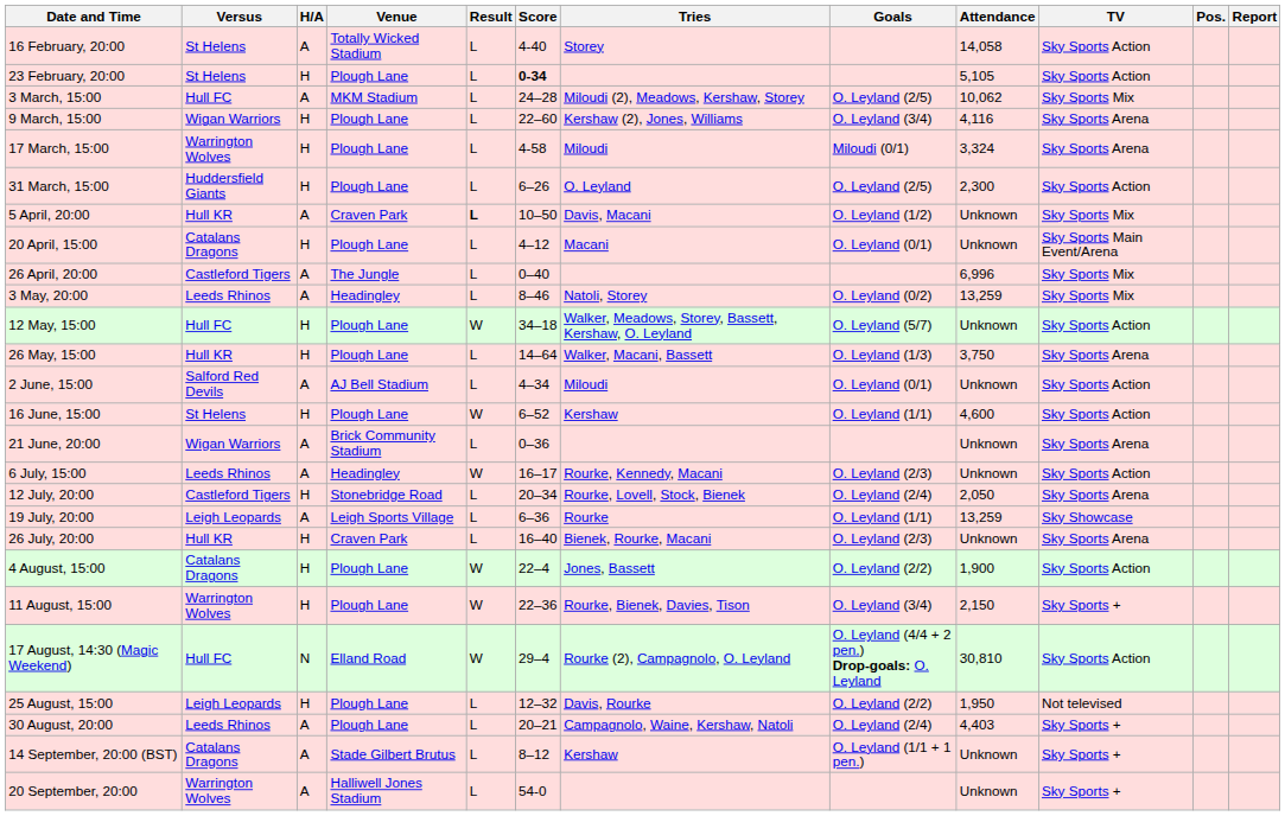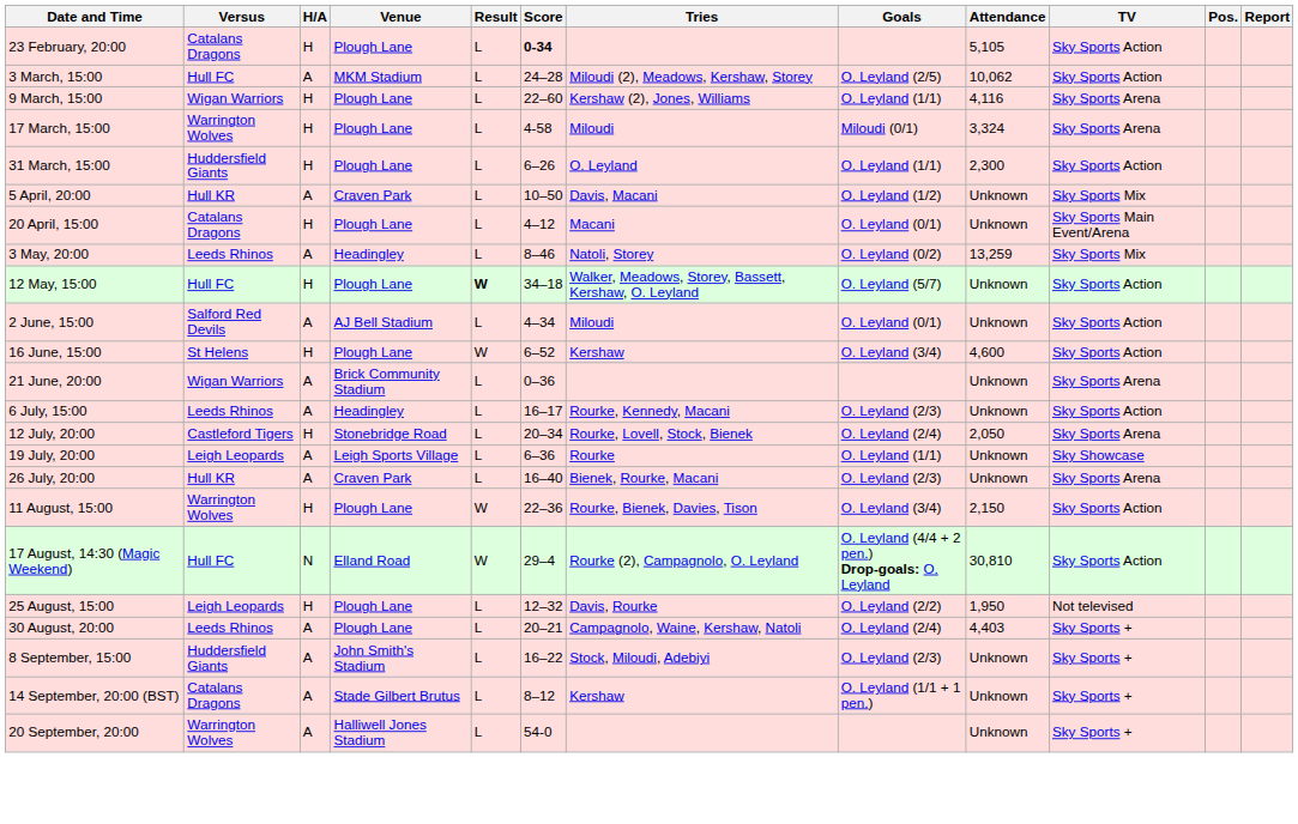- row: 16 February, 20:00 | St Helens | A | Totally Wicked Stadium | L | 4-40 | Storey | 14,058 | Sky Sports Action
23 February, 20:00 | Versus: St Helens -> Catalans Dragons
3 March, 15:00 | TV: Sky Sports Mix -> Sky Sports Action
9 March, 15:00 | Goals: O. Leyland (3/4) -> O. Leyland (1/1)
31 March, 15:00 | Goals: O. Leyland (2/5) -> O. Leyland (1/1)
5 April, 20:00 | Result: bold -> normal
- row: 26 April, 20:00 | Castleford Tigers | A | The Jungle | L | 0–40 | 6,996 | Sky Sports Mix
12 May, 15:00 | Result: normal -> bold
- row: 26 May, 15:00 | Hull KR | H | Plough Lane | L | 14–64 | Walker, Macani, Bassett | O. Leyland (1/3) | 3,750 | Sky Sports Arena
16 June, 15:00 | Goals: O. Leyland (1/1) -> O. Leyland (3/4)
6 July, 15:00 | Result: W -> L
19 July, 20:00 | Attendance: 13,259 -> Unknown
26 July, 20:00 | H/A: H -> A
- row: 4 August, 15:00 | Catalans Dragons | H | Plough Lane | W | 22–4 | Jones, Bassett | O. Leyland (2/2) | 1,900 | Sky Sports Action
11 August, 15:00 | TV: Sky Sports + -> Sky Sports Action
+ row: 8 September, 15:00 | Huddersfield Giants | A | John Smith's Stadium | L | 16–22 | Stock, Miloudi, Adebiyi | O. Leyland (2/3) | Unknown | Sky Sports +
